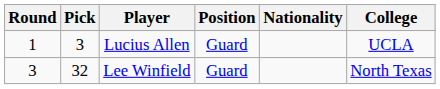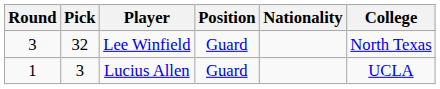rows swapped: Lucius Allen <-> Lee Winfield
